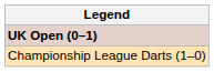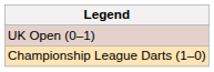row 2 | column 1: bold -> normal
